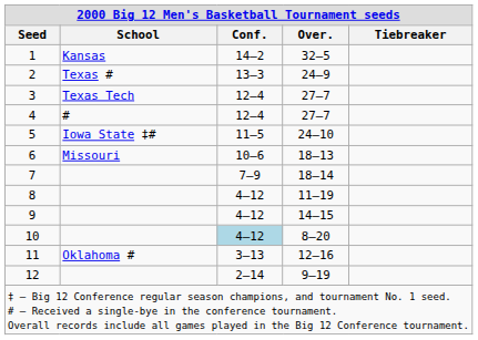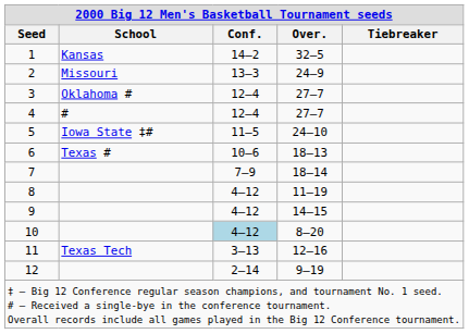2 | School: Texas # -> Missouri
3 | School: Texas Tech -> Oklahoma #
6 | School: Missouri -> Texas #
11 | School: Oklahoma # -> Texas Tech
